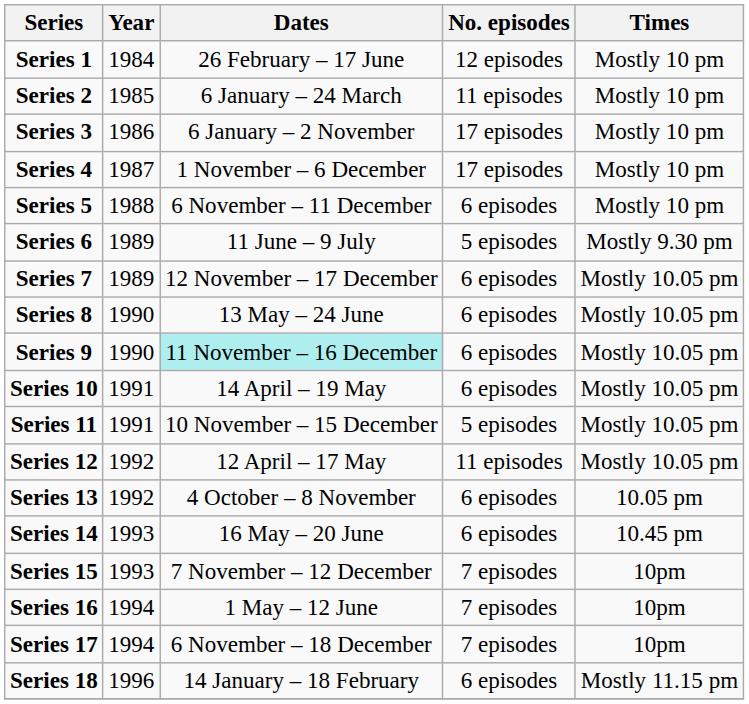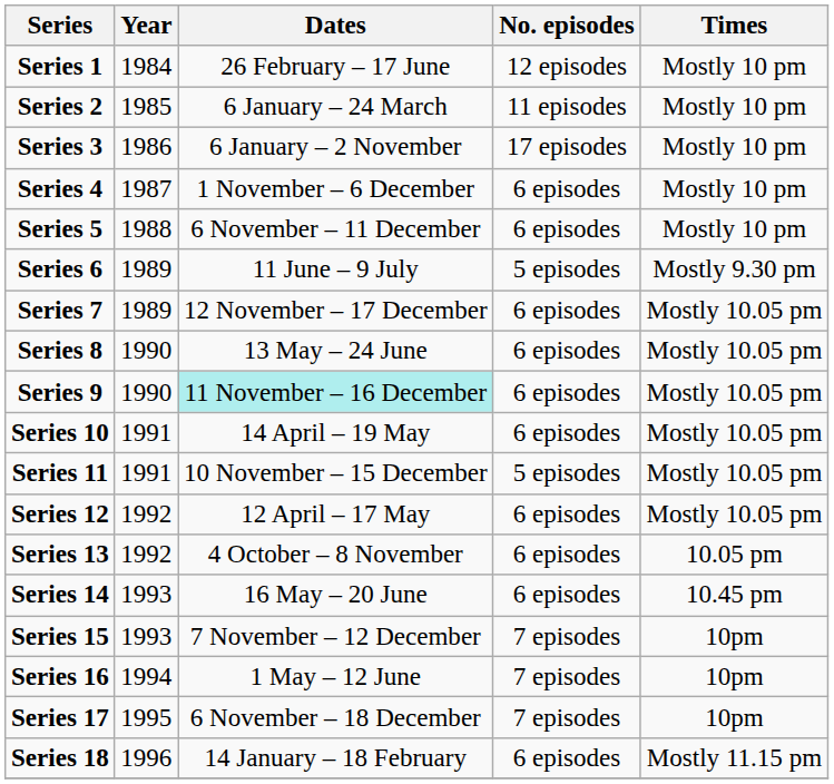Series 4 | No. episodes: 17 episodes -> 6 episodes
Series 12 | No. episodes: 11 episodes -> 6 episodes
Series 17 | Year: 1994 -> 1995
